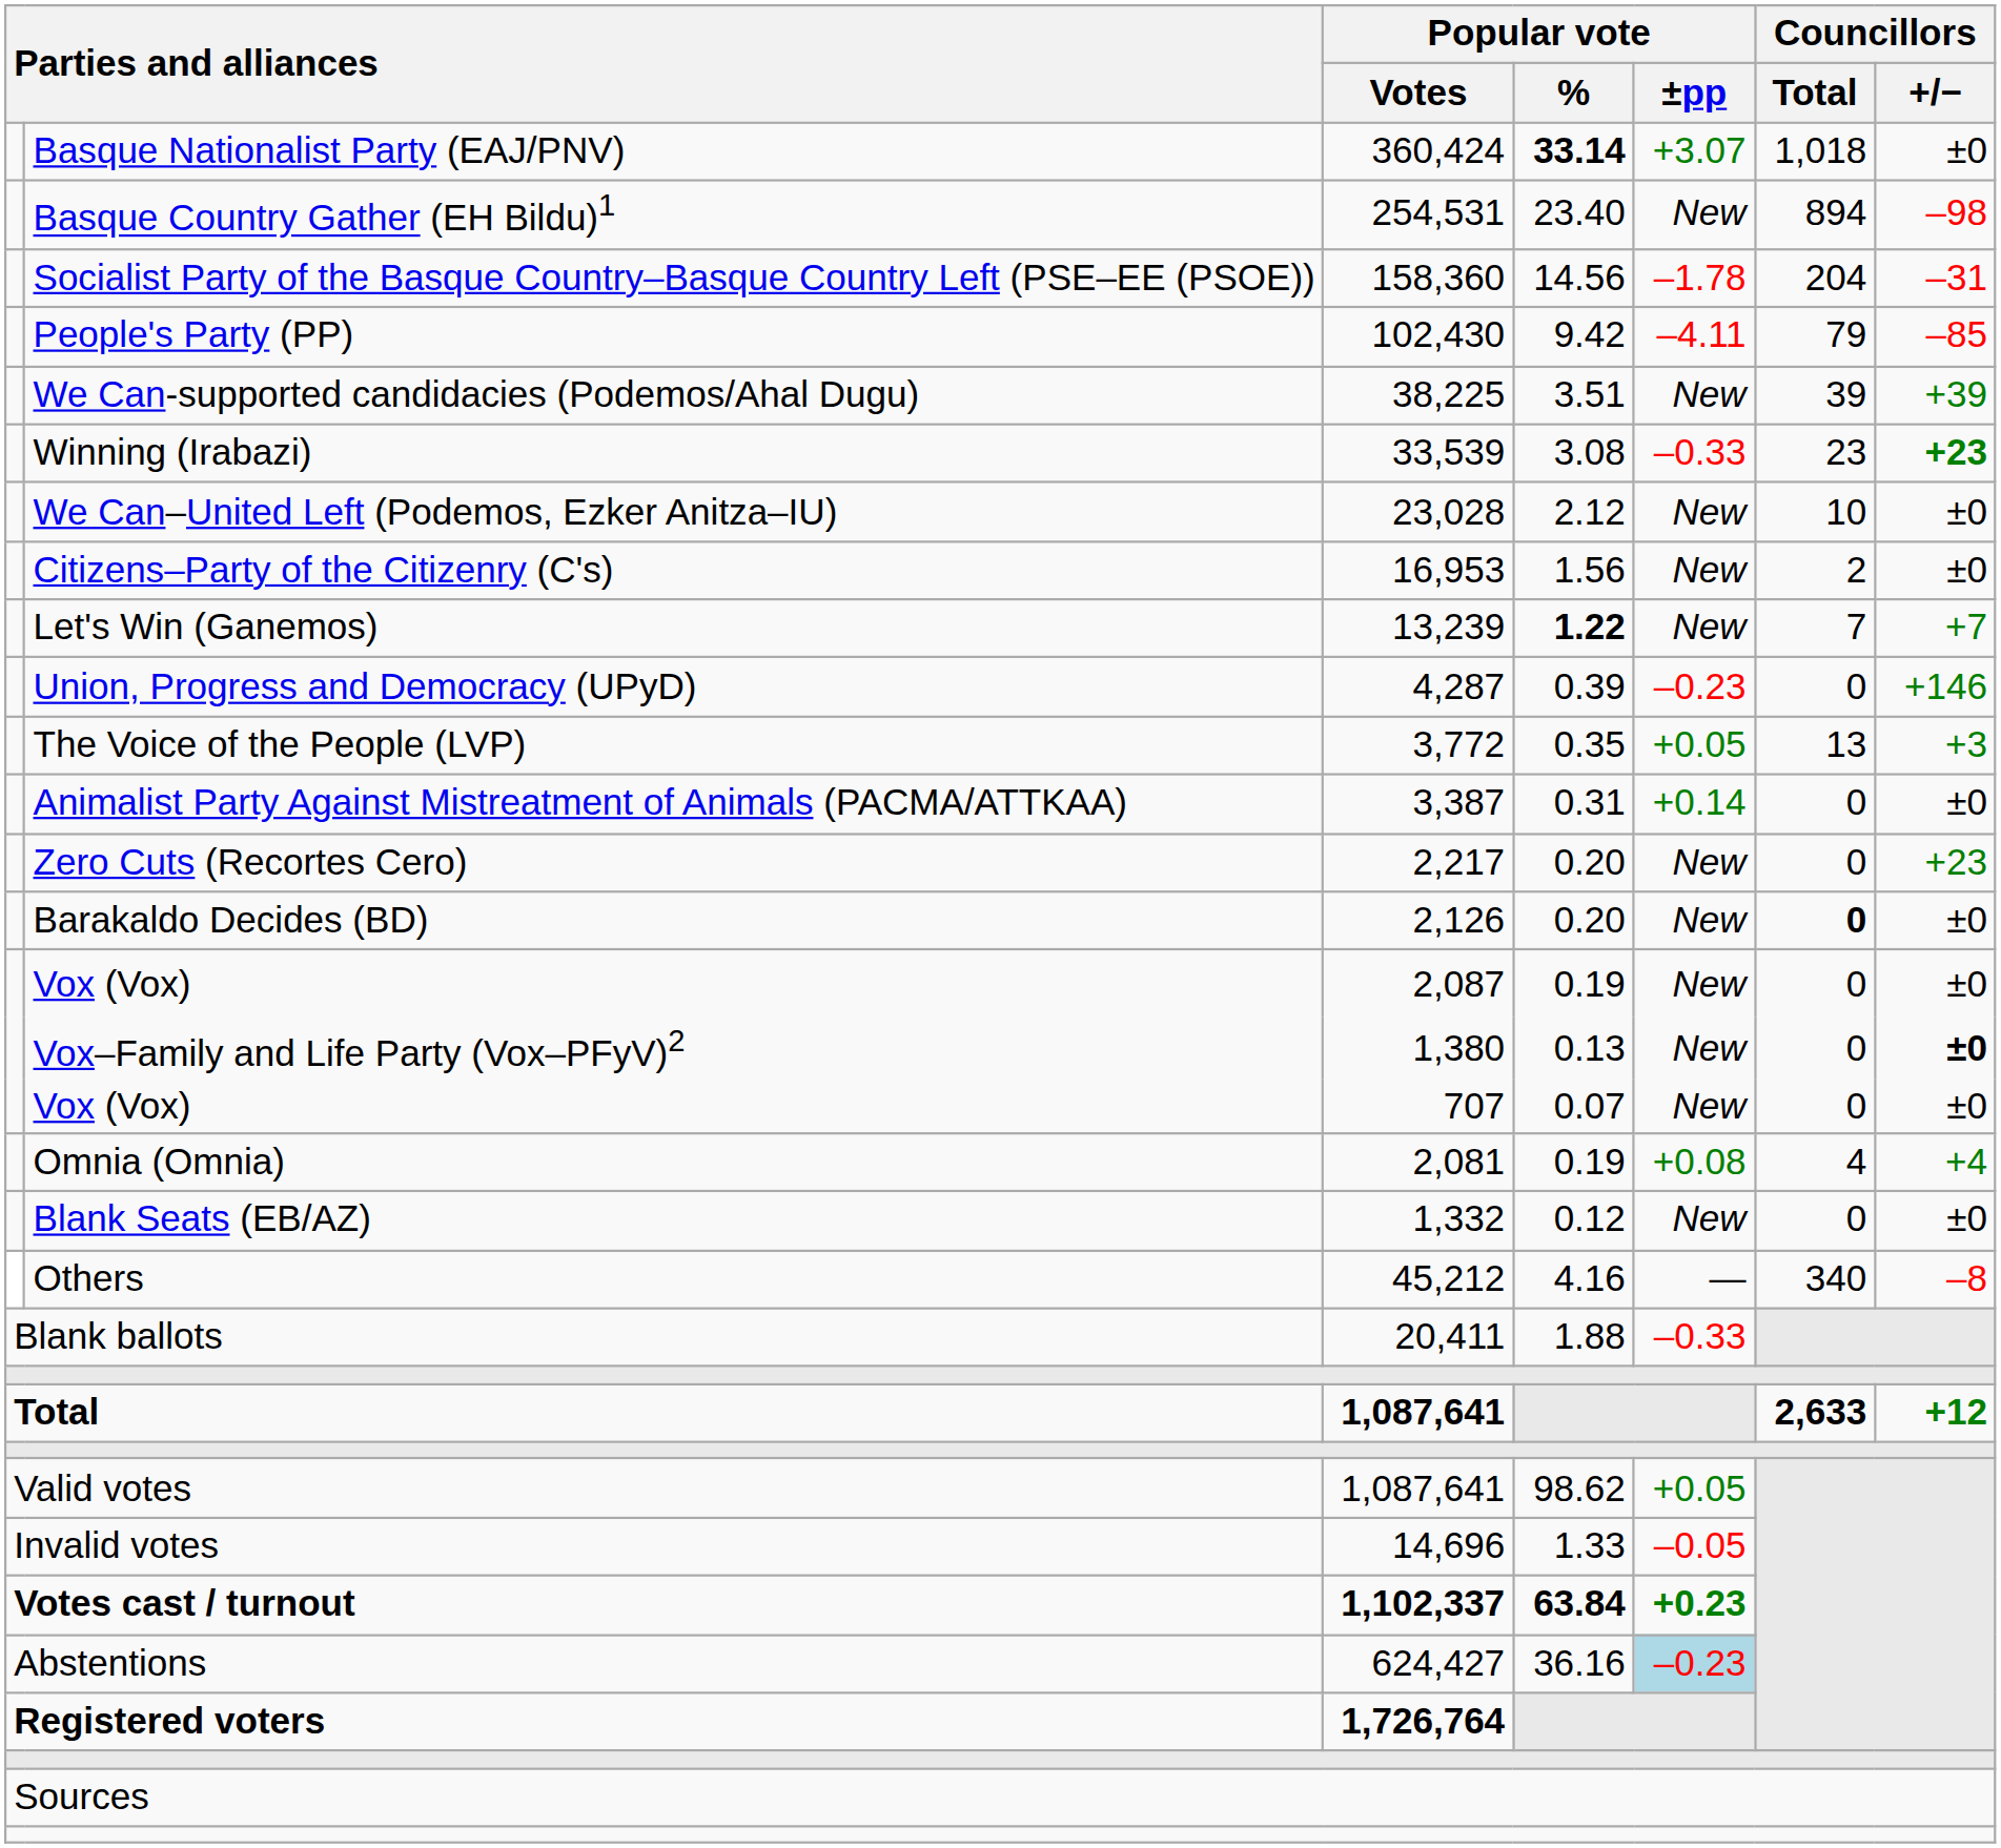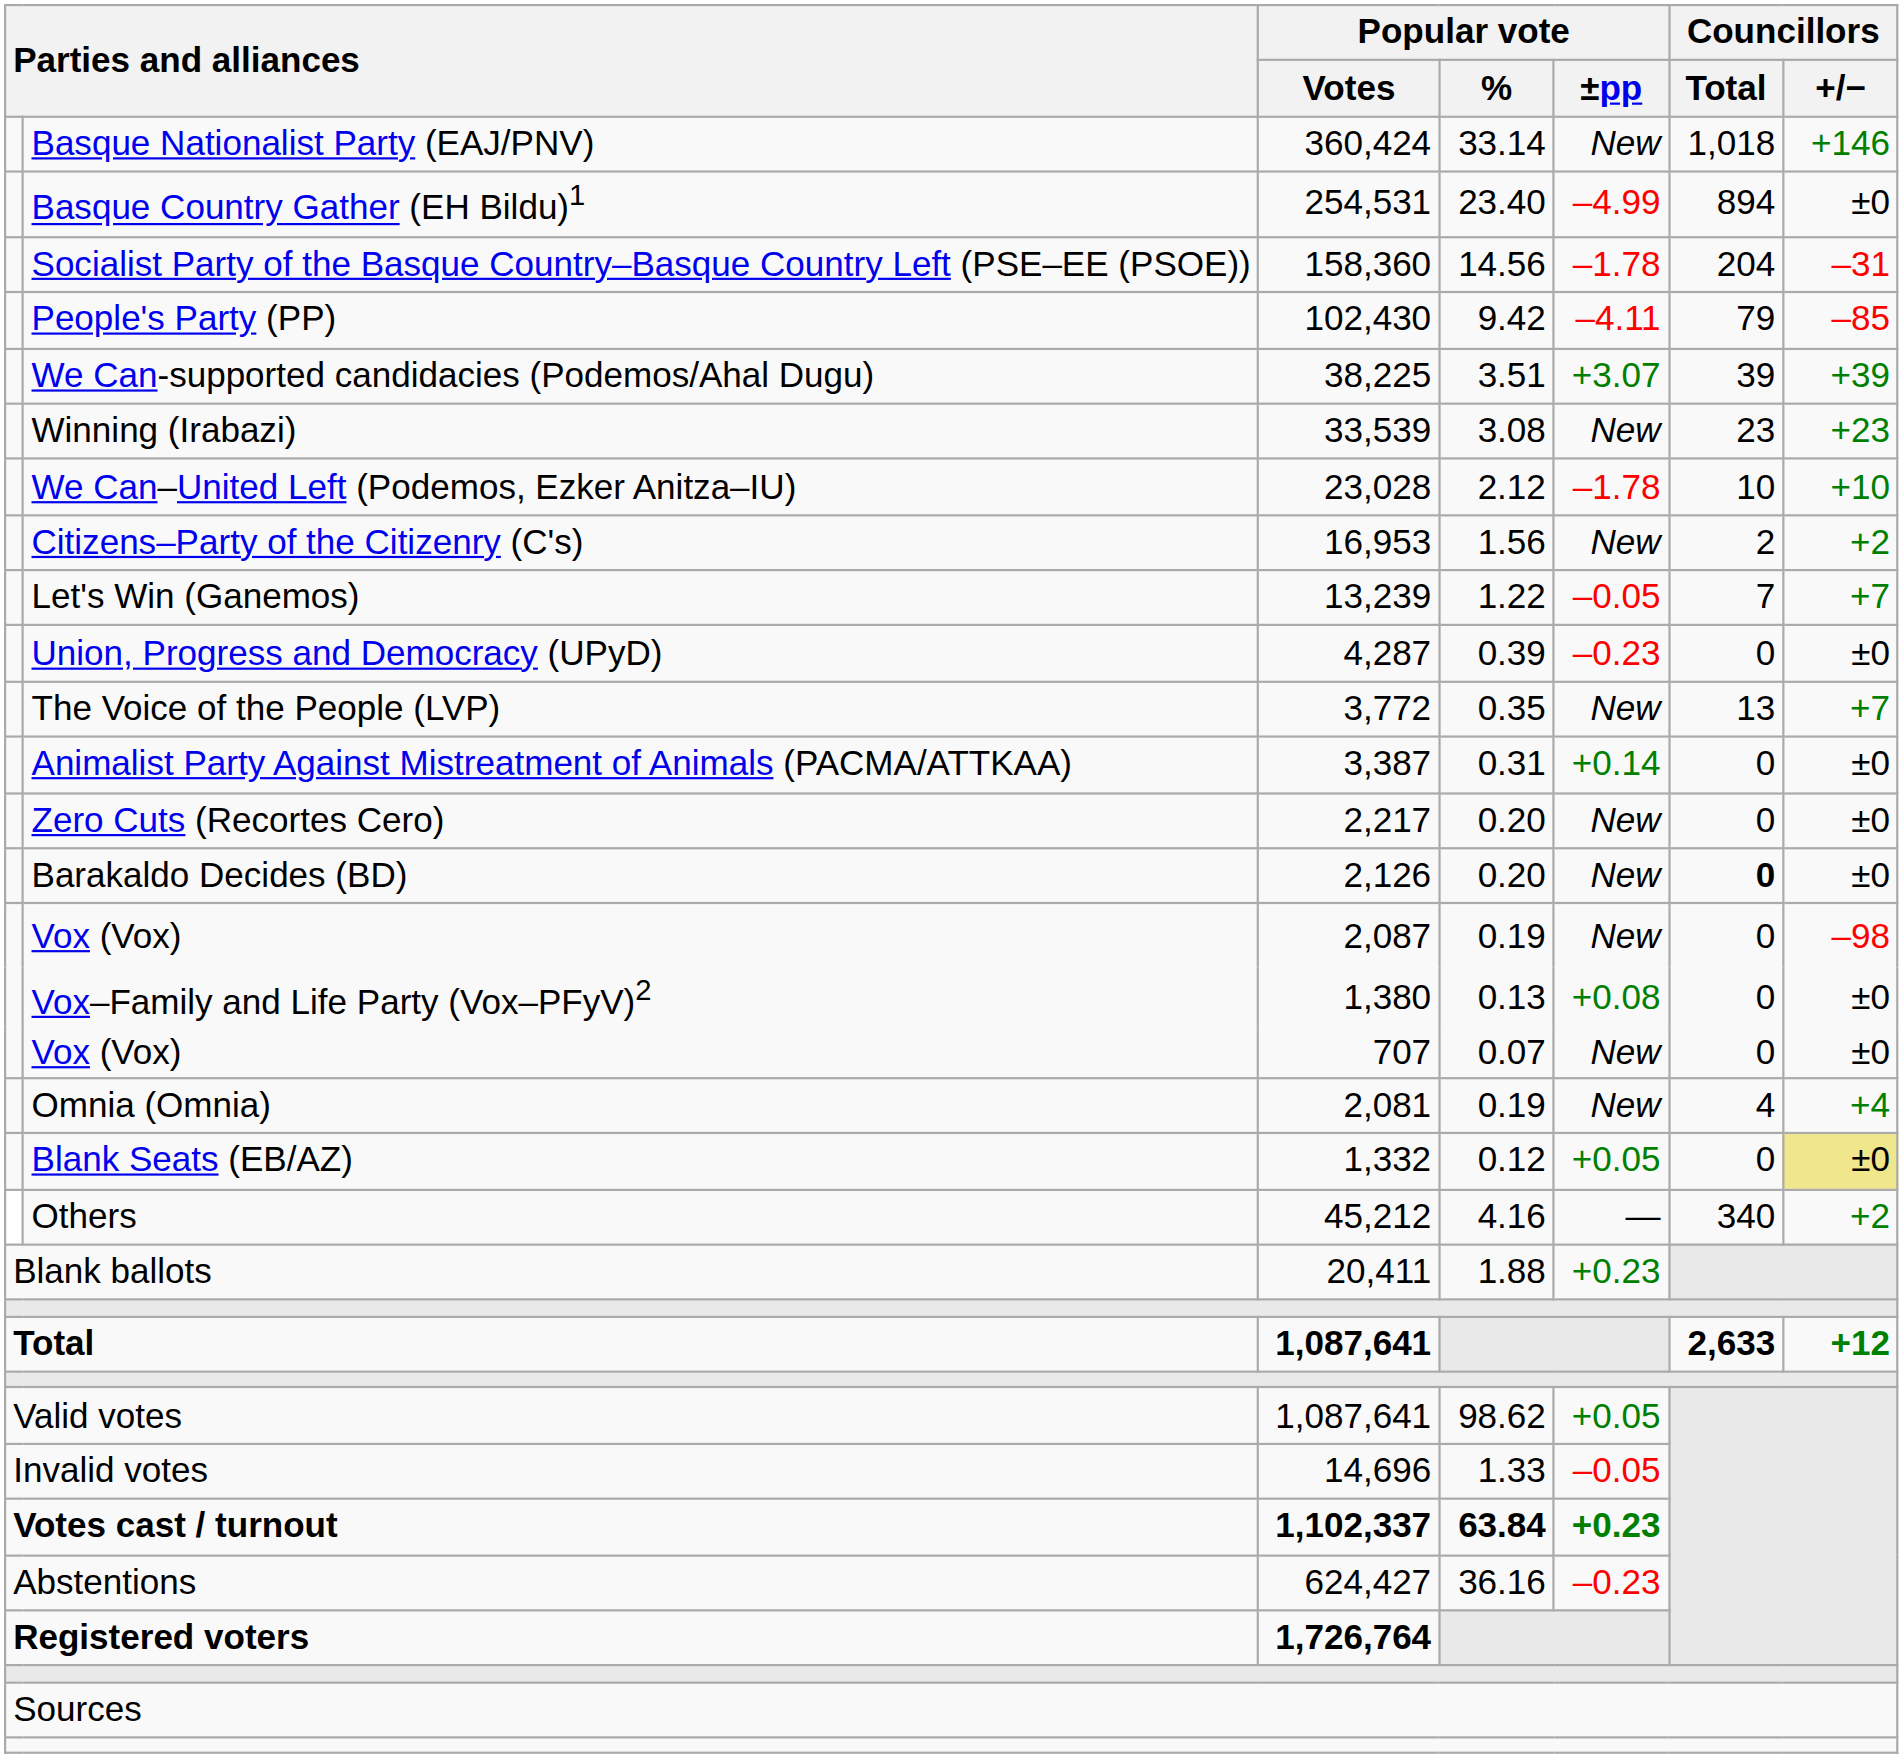Basque Nationalist Party (EAJ/PNV) | Popular vote / %: bold -> normal
Basque Nationalist Party (EAJ/PNV) | Popular vote / ±pp: +3.07 -> New
Basque Nationalist Party (EAJ/PNV) | Councillors / +/−: ±0 -> +146
Basque Country Gather (EH Bildu)1 | Popular vote / ±pp: New -> –4.99
Basque Country Gather (EH Bildu)1 | Councillors / +/−: –98 -> ±0
We Can-supported candidacies (Podemos/Ahal Dugu) | Popular vote / ±pp: New -> +3.07
Winning (Irabazi) | Popular vote / ±pp: –0.33 -> New
Winning (Irabazi) | Councillors / +/−: bold -> normal
We Can–United Left (Podemos, Ezker Anitza–IU) | Popular vote / ±pp: New -> –1.78
We Can–United Left (Podemos, Ezker Anitza–IU) | Councillors / +/−: ±0 -> +10
Citizens–Party of the Citizenry (C's) | Councillors / +/−: ±0 -> +2
Let's Win (Ganemos) | Popular vote / %: bold -> normal
Let's Win (Ganemos) | Popular vote / ±pp: New -> –0.05
Union, Progress and Democracy (UPyD) | Councillors / +/−: +146 -> ±0
The Voice of the People (LVP) | Popular vote / ±pp: +0.05 -> New
The Voice of the People (LVP) | Councillors / +/−: +3 -> +7
Zero Cuts (Recortes Cero) | Councillors / +/−: +23 -> ±0
Vox (Vox) / 2,087 | Councillors / +/−: ±0 -> –98
Vox–Family and Life Party (Vox–PFyV)2 | Popular vote / ±pp: New -> +0.08
Vox–Family and Life Party (Vox–PFyV)2 | Councillors / +/−: bold -> normal
Omnia (Omnia) | Popular vote / ±pp: +0.08 -> New
Blank Seats (EB/AZ) | Popular vote / ±pp: New -> +0.05
Blank Seats (EB/AZ) | Councillors / +/−: no background -> khaki background
Others | Councillors / +/−: –8 -> +2
Blank ballots | Popular vote / ±pp: –0.33 -> +0.23
Abstentions | Popular vote / ±pp: lightblue background -> no background
